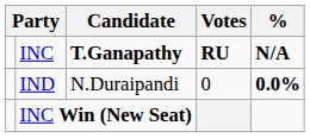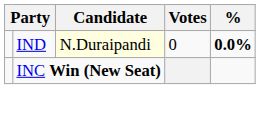- row: INC | T.Ganapathy | RU | N/A
IND | Candidate: no background -> lightyellow background
